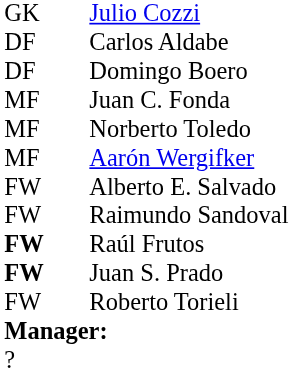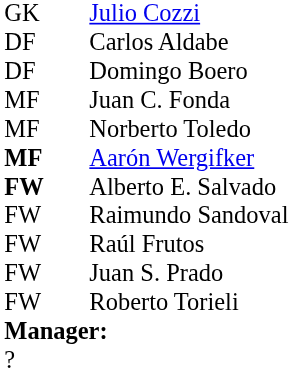Aarón Wergifker | column 1: normal -> bold
Alberto E. Salvado | column 1: normal -> bold
Raúl Frutos | column 1: bold -> normal
Juan S. Prado | column 1: bold -> normal
